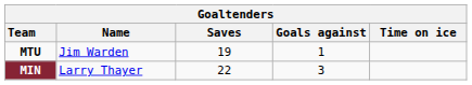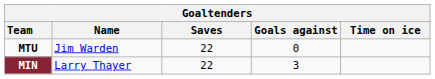MTU | Saves: 19 -> 22
MTU | Goals against: 1 -> 0
